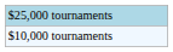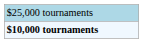row 2 | column 1: normal -> bold
